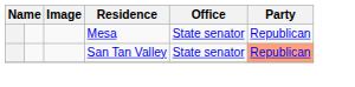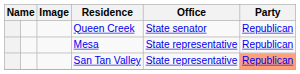+ row: Queen Creek | State senator | Republican
Mesa | Office: State senator -> State representative
San Tan Valley | Office: State senator -> State representative
